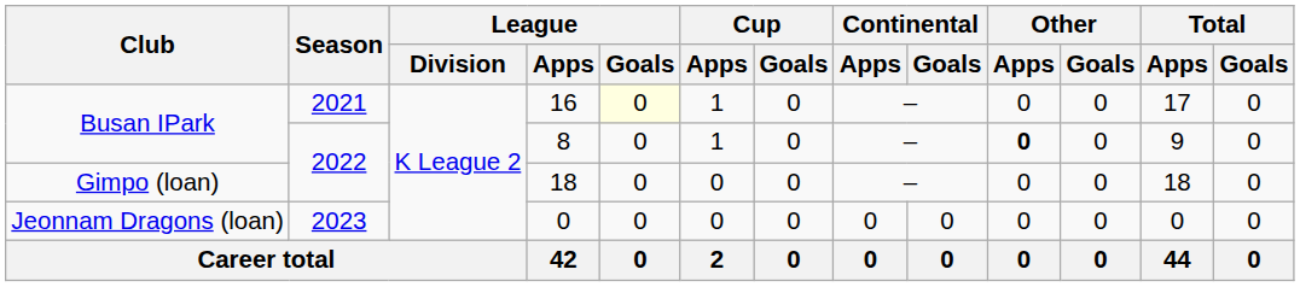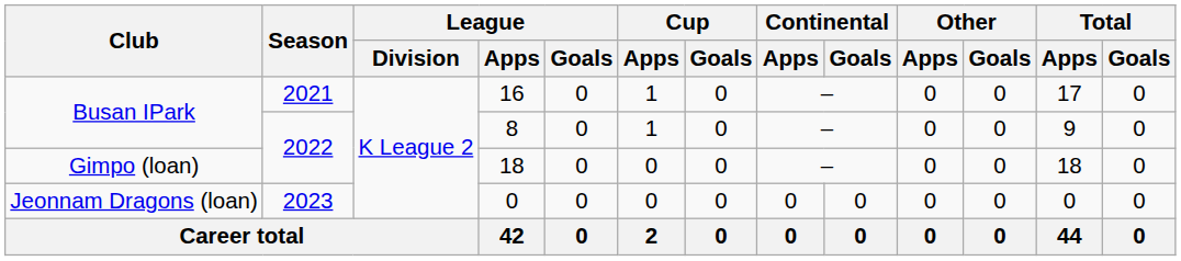16 | League / Goals: lightyellow background -> no background
8 | Other / Apps: bold -> normal
